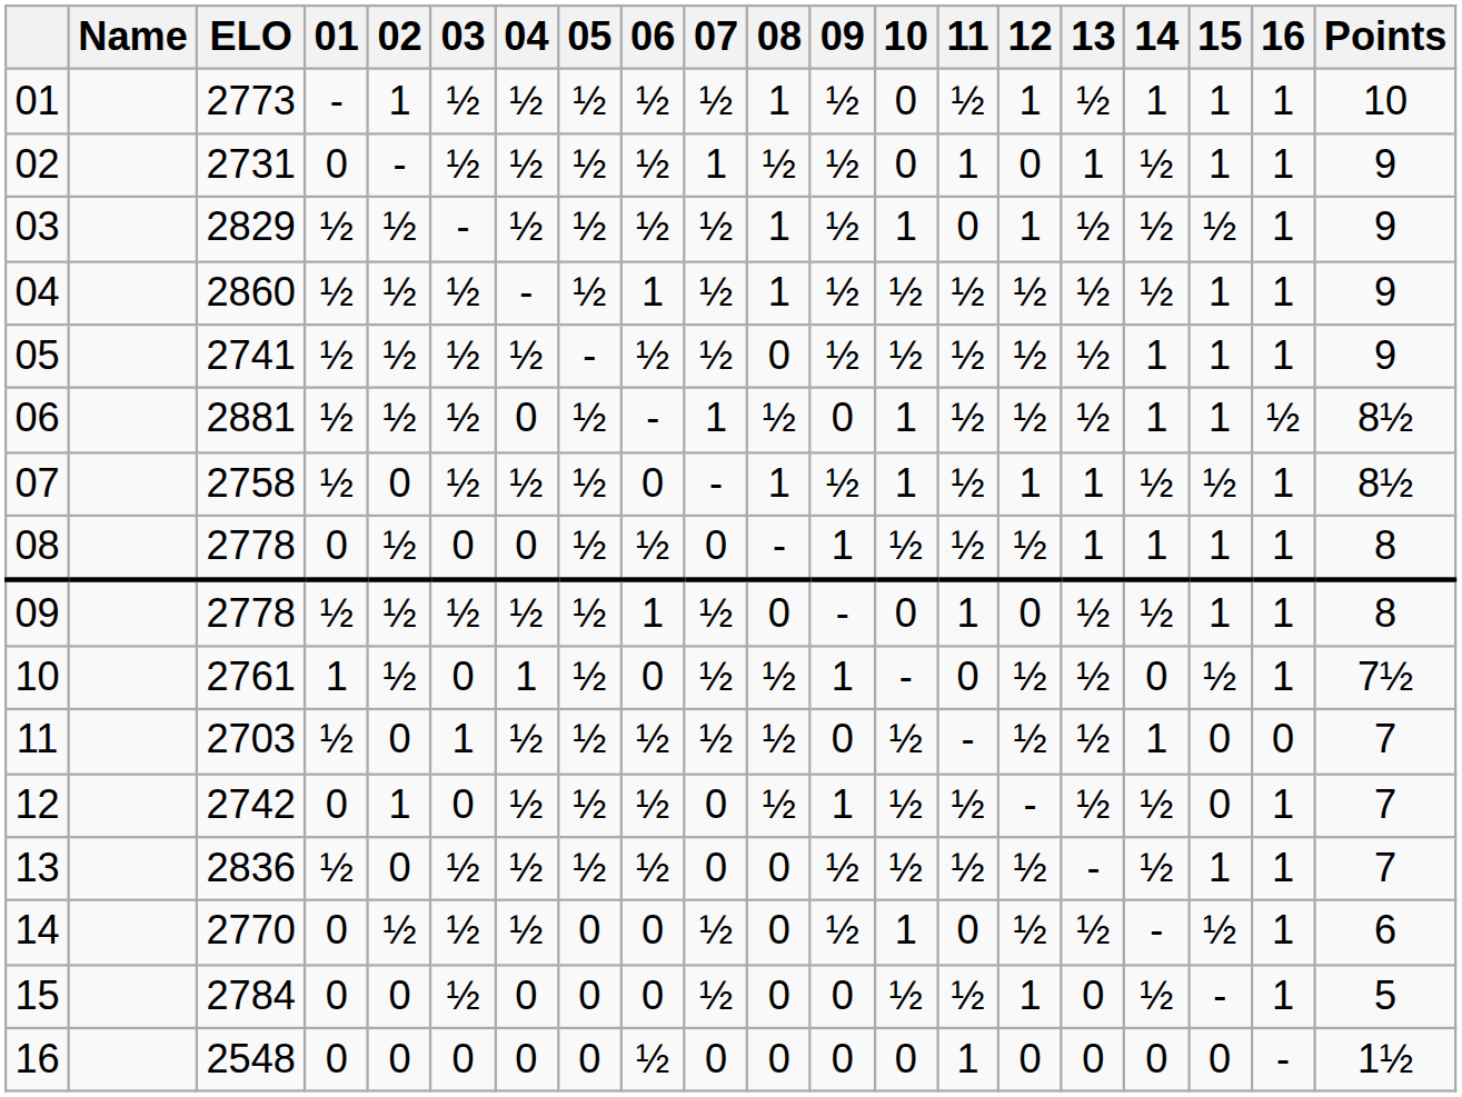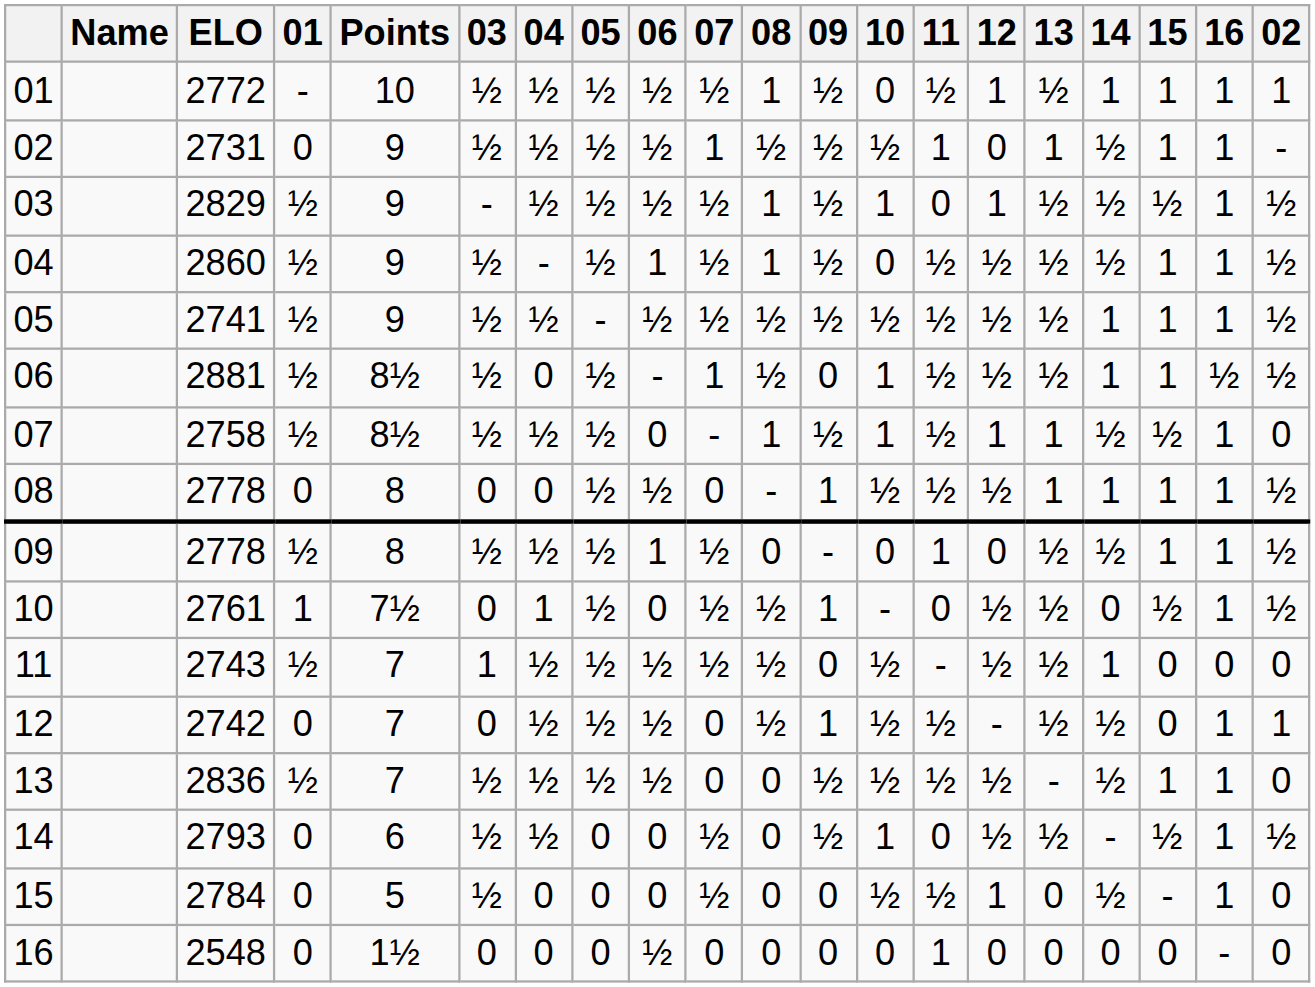columns swapped: 02 <-> Points
row 2 | ELO: 2773 -> 2772
row 3 | 10: 0 -> ½
row 5 | 10: ½ -> 0
row 6 | 08: 0 -> ½
row 12 | ELO: 2703 -> 2743
row 15 | ELO: 2770 -> 2793
